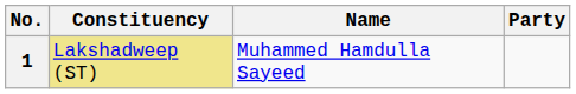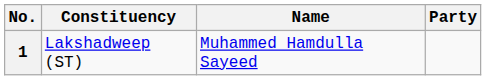1 | Constituency: khaki background -> no background
